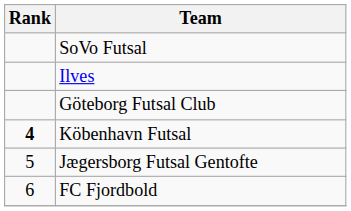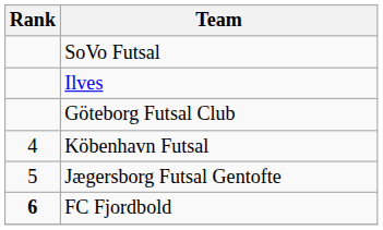Köbenhavn Futsal | Rank: bold -> normal
FC Fjordbold | Rank: normal -> bold
